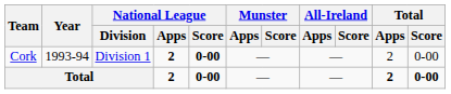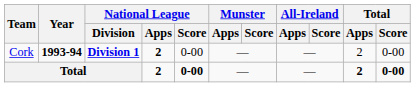Cork | Year: normal -> bold
Cork | National League / Division: normal -> bold
Cork | National League / Score: bold -> normal
